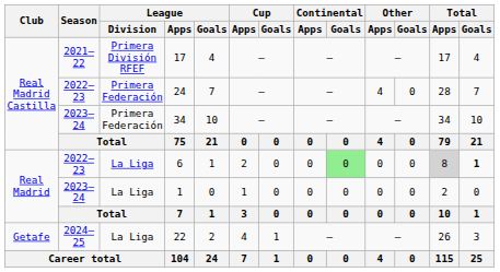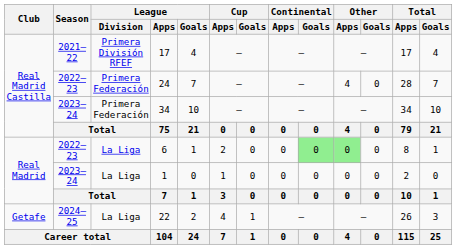6 | Other / Apps: no background -> lightgreen background
6 | Total / Apps: lightgrey background -> no background
6 | Total / Goals: bold -> normal
